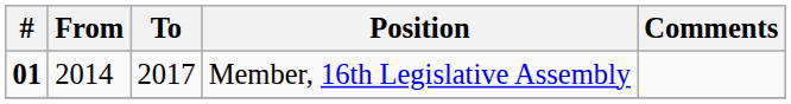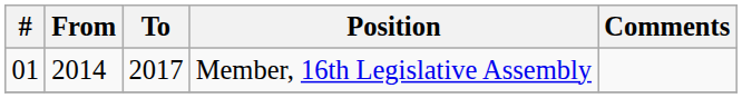Member, 16th Legislative Assembly | #: bold -> normal
